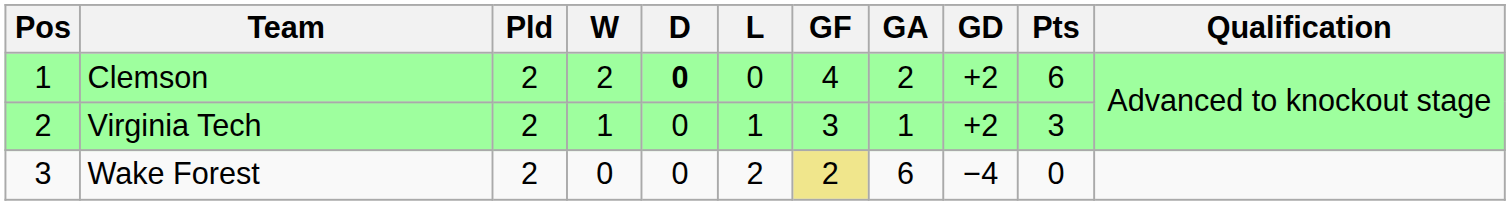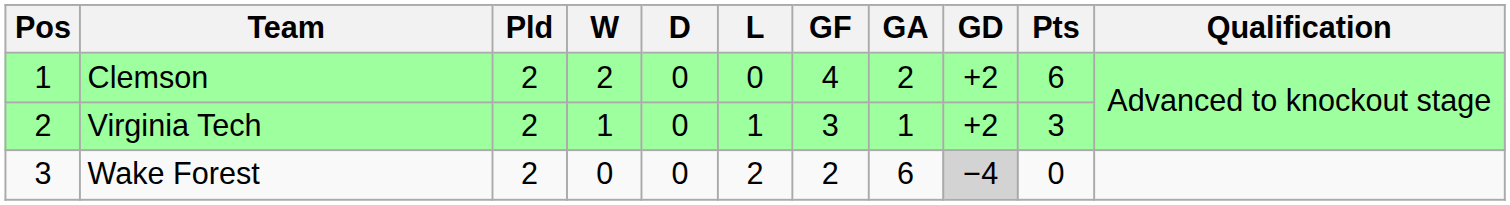Clemson | D: bold -> normal
Wake Forest | GF: khaki background -> no background
Wake Forest | GD: no background -> lightgrey background
